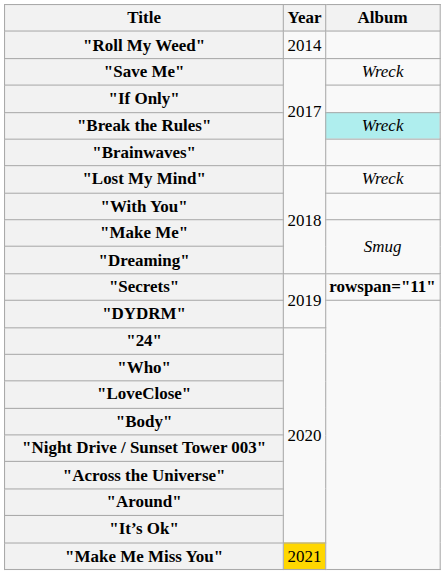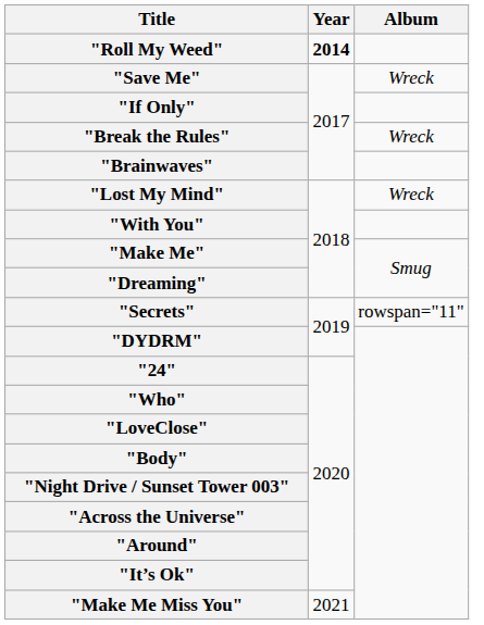"Roll My Weed" | Year: normal -> bold
"Break the Rules" | Album: paleturquoise background -> no background
"Secrets" | Album: bold -> normal
"Make Me Miss You" | Year: gold background -> no background
